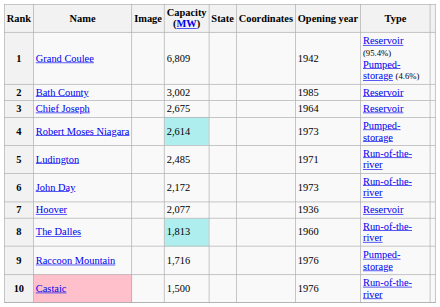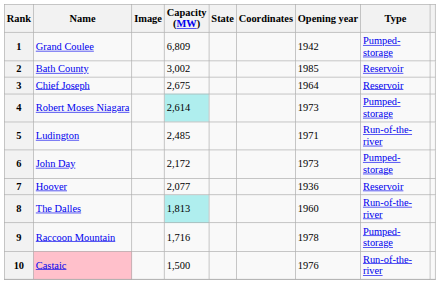1 | Type: Reservoir (95.4%) Pumped-storage (4.6%) -> Pumped-storage
6 | Type: Run-of-the-river -> Pumped-storage
9 | Opening year: 1976 -> 1978
